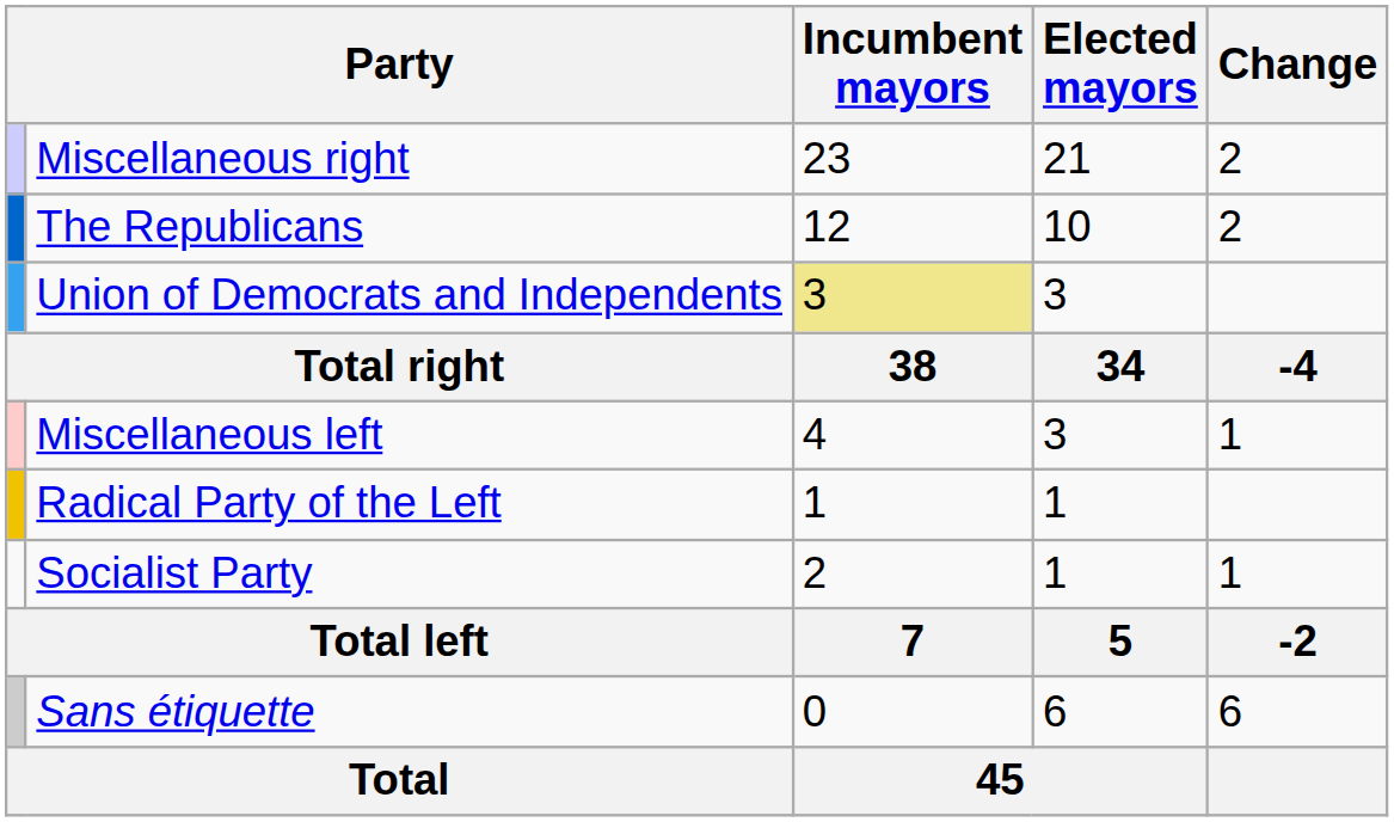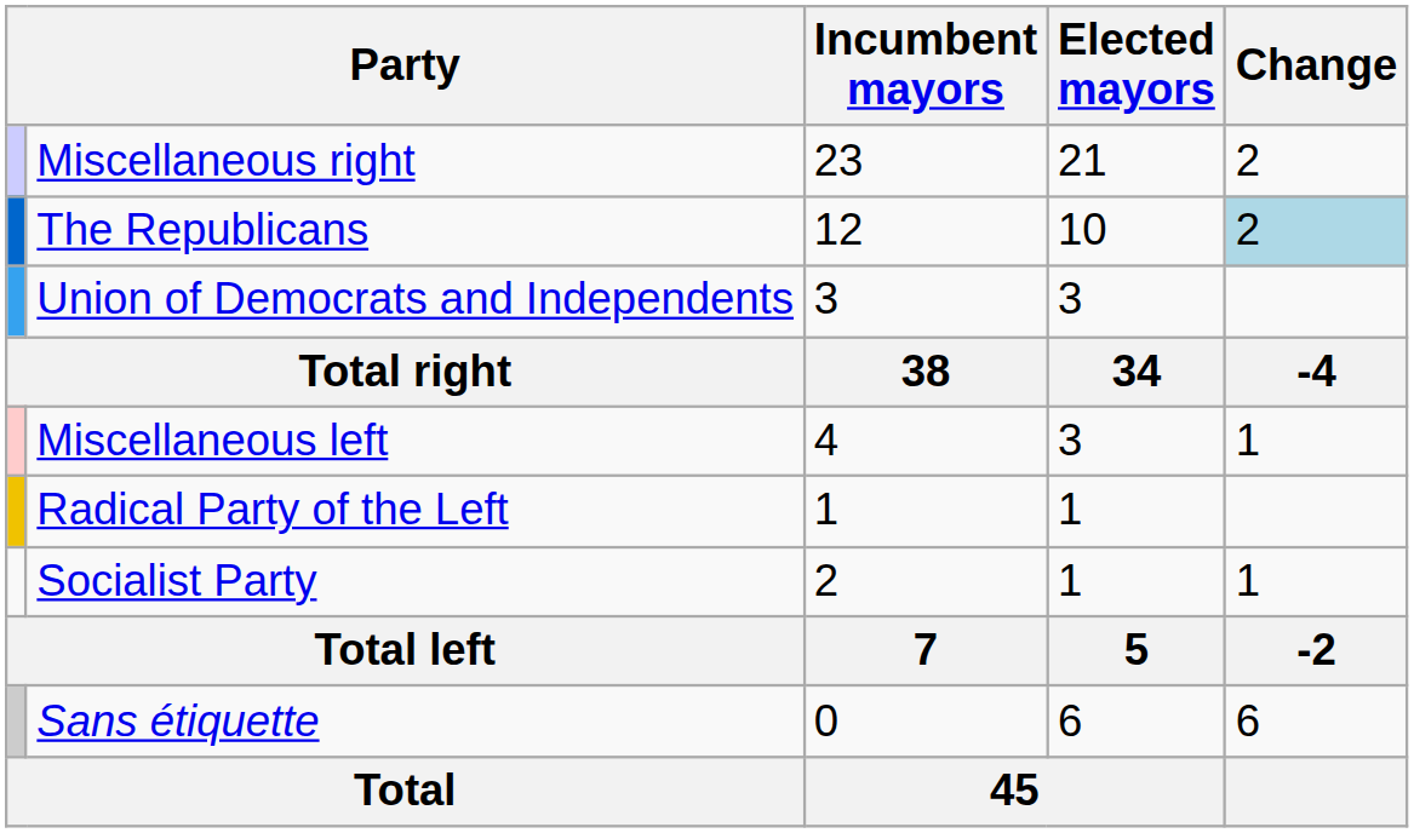The Republicans | Change: no background -> lightblue background
Union of Democrats and Independents | Incumbent mayors: khaki background -> no background
